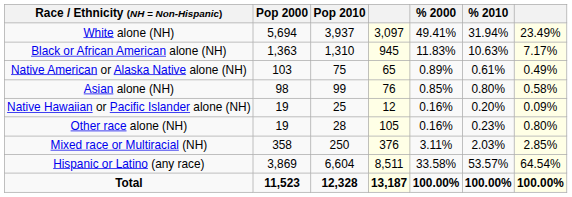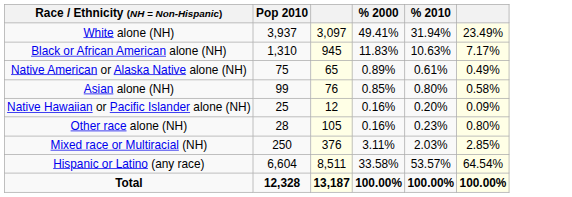- column: Pop 2000 | 5,694 | 1,363 | 103 | 98 | 19 | 19 | 358 | 3,869 | 11,523
